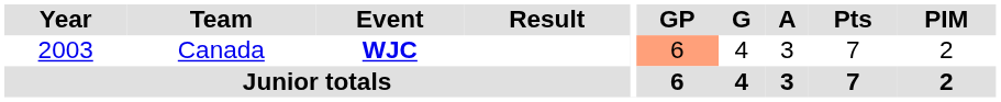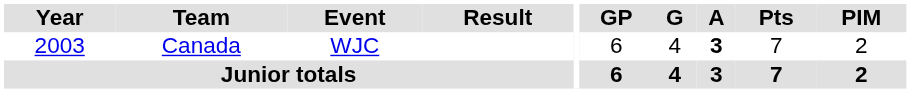Canada | Event: bold -> normal
Canada | GP: lightsalmon background -> no background
Canada | A: normal -> bold
